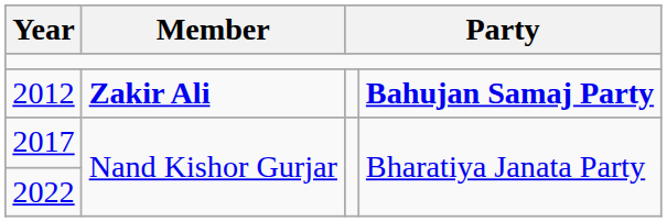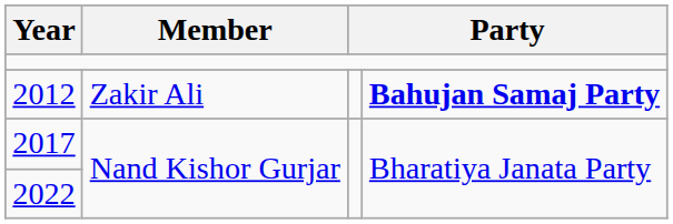2012 | Member: bold -> normal
